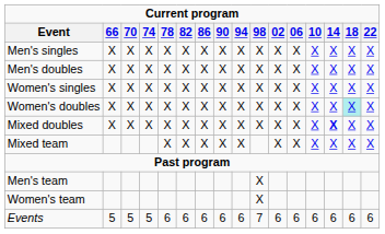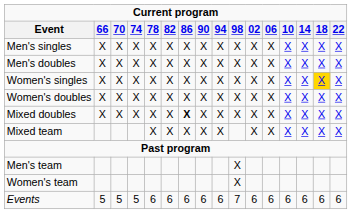Women's singles | 18: no background -> gold background
Women's doubles | 18: paleturquoise background -> no background
Mixed doubles | 86: normal -> bold
Mixed doubles | 14: bold -> normal
